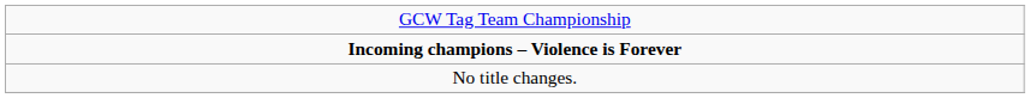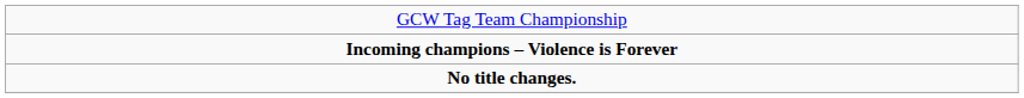No title changes. | column 1: normal -> bold
